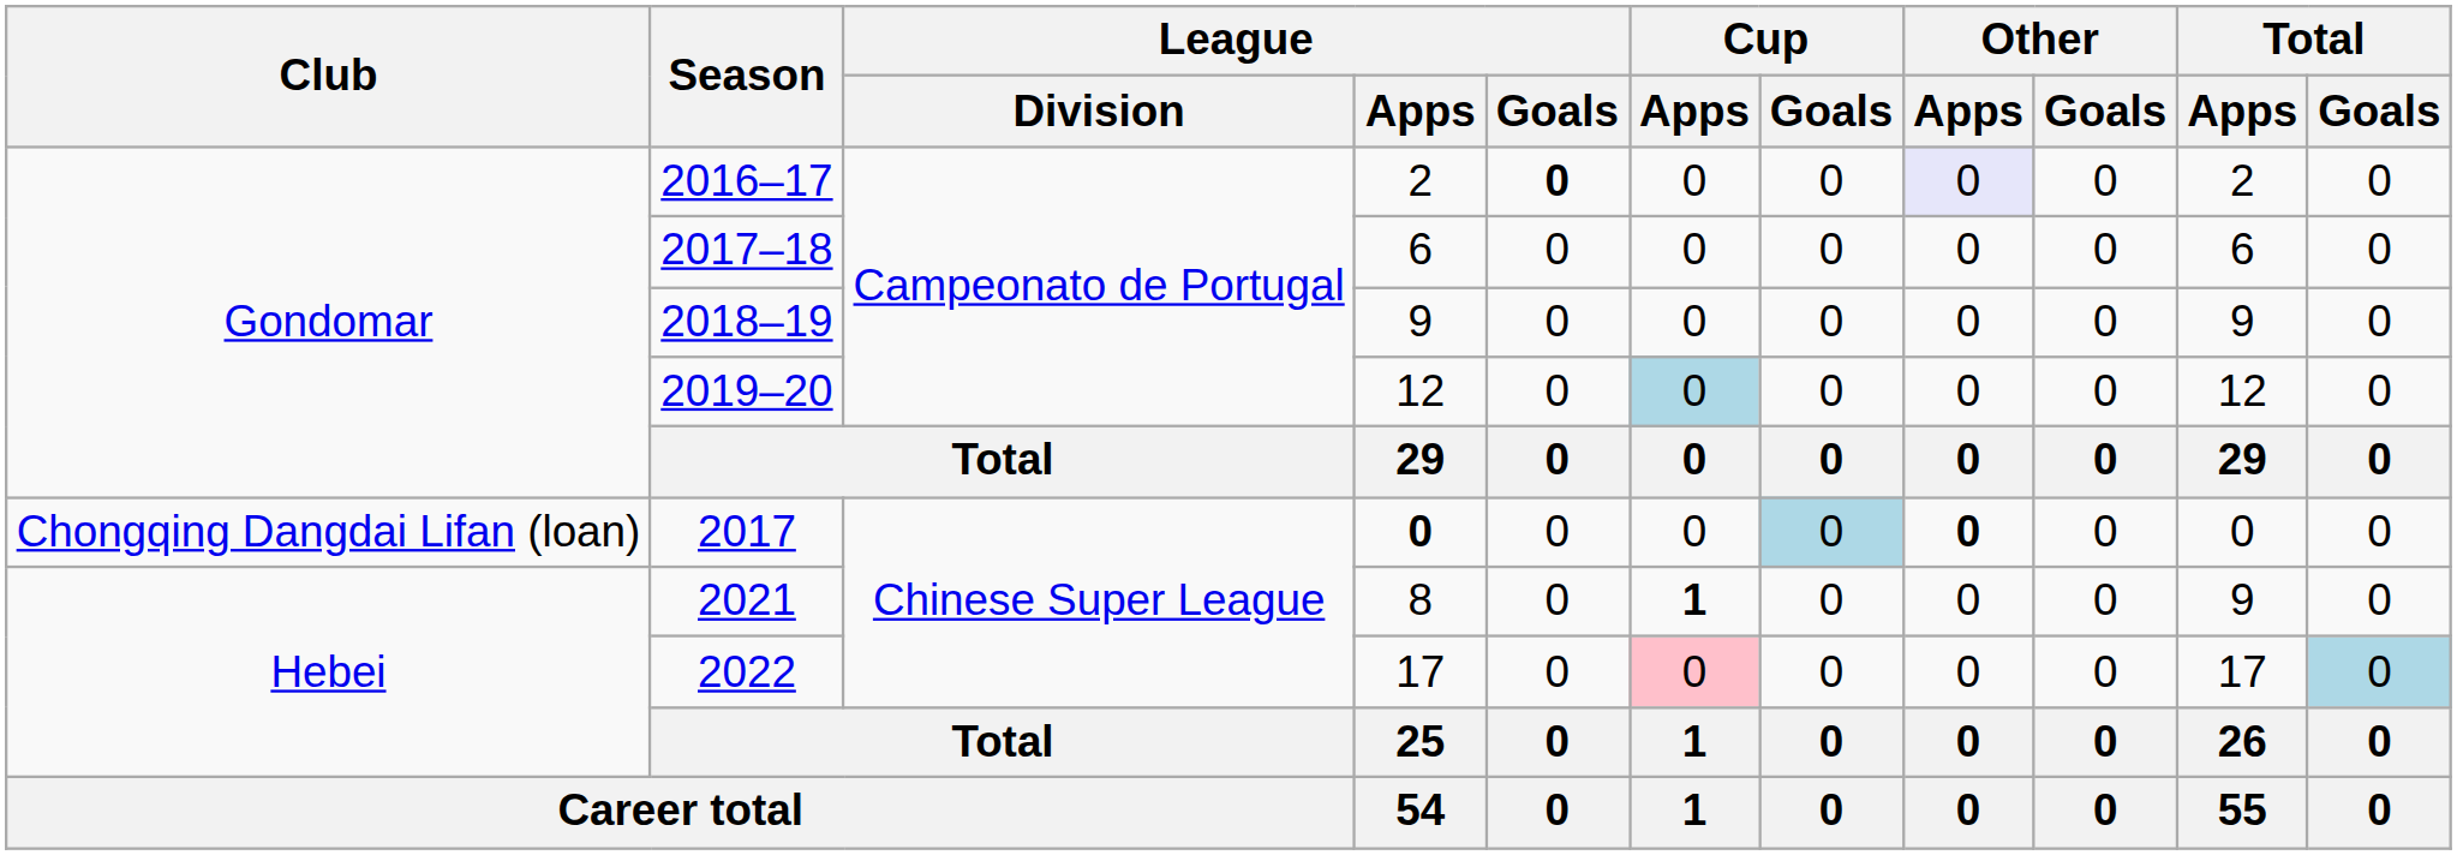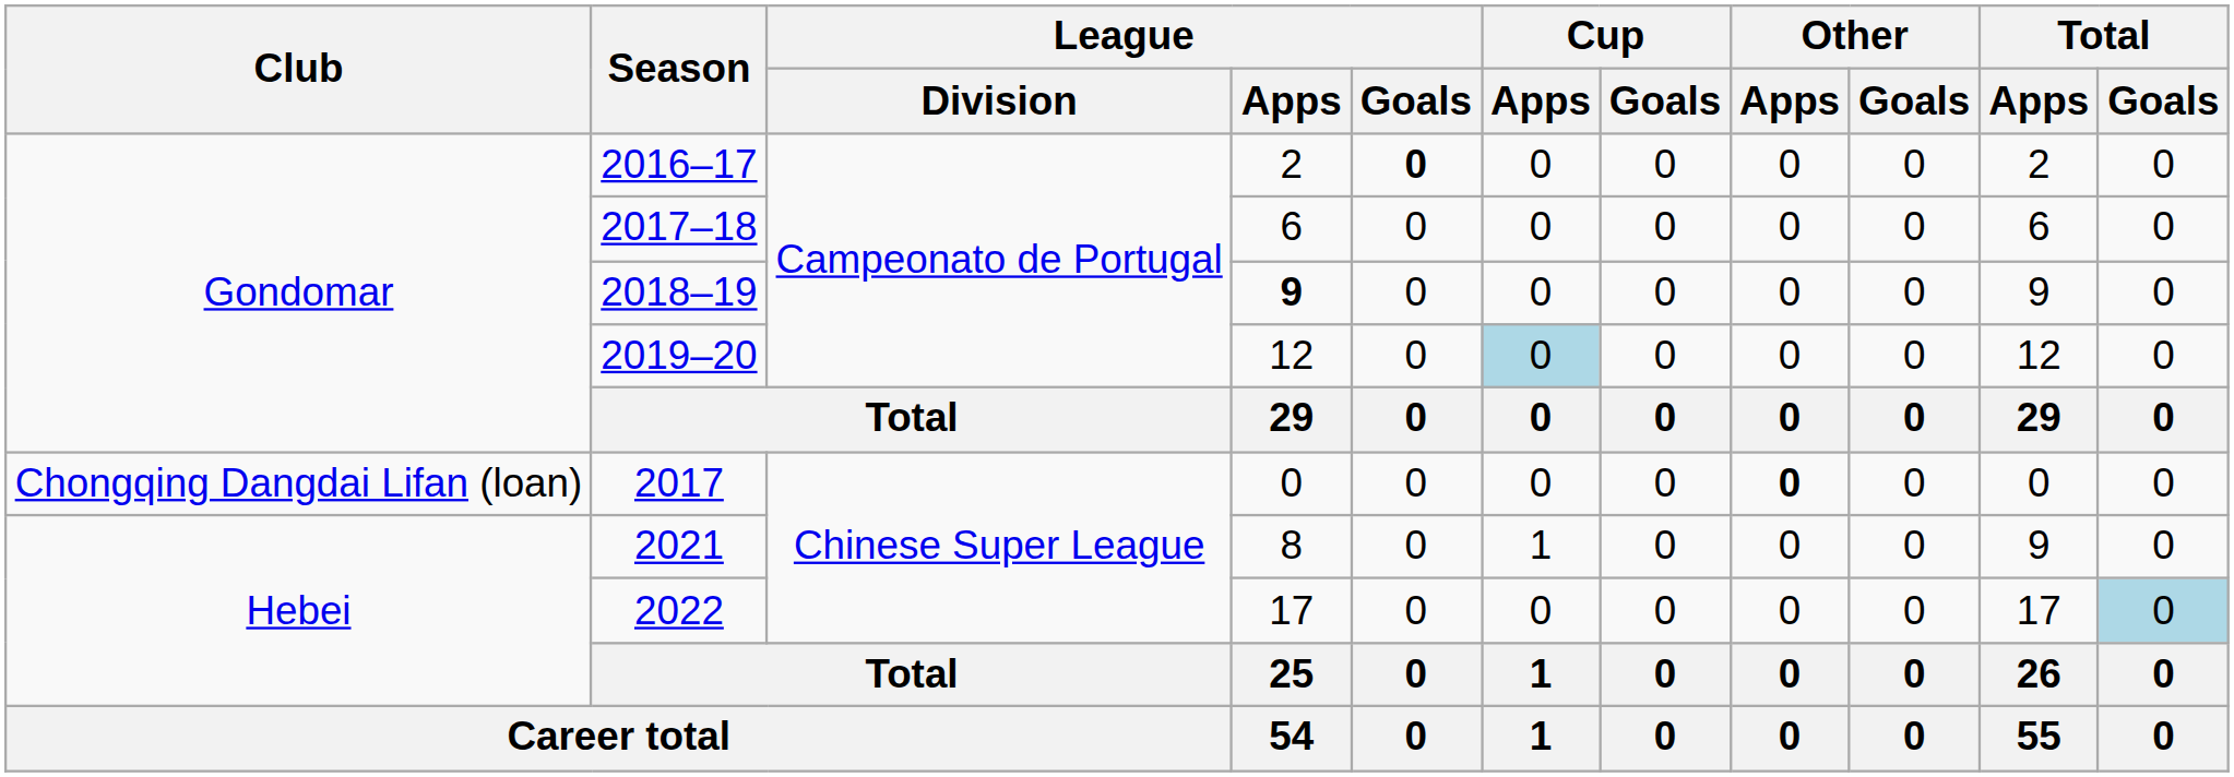2016–17 | Other / Apps: lavender background -> no background
2018–19 | League / Apps: normal -> bold
2017 | League / Apps: bold -> normal
2017 | Cup / Goals: lightblue background -> no background
2021 | Cup / Apps: bold -> normal
2022 | Cup / Apps: pink background -> no background
